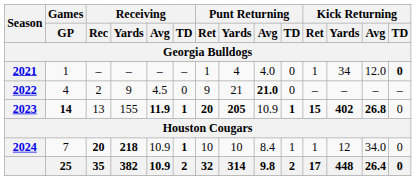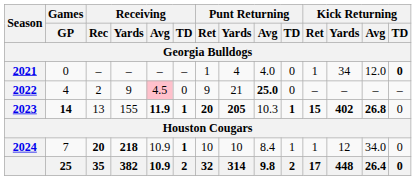2021 | Games / GP: 1 -> 0
2022 | Receiving / Avg: no background -> pink background
2022 | Punt Returning / Avg: 21.0 -> 25.0
2023 | Punt Returning / Avg: 10.9 -> 10.3
